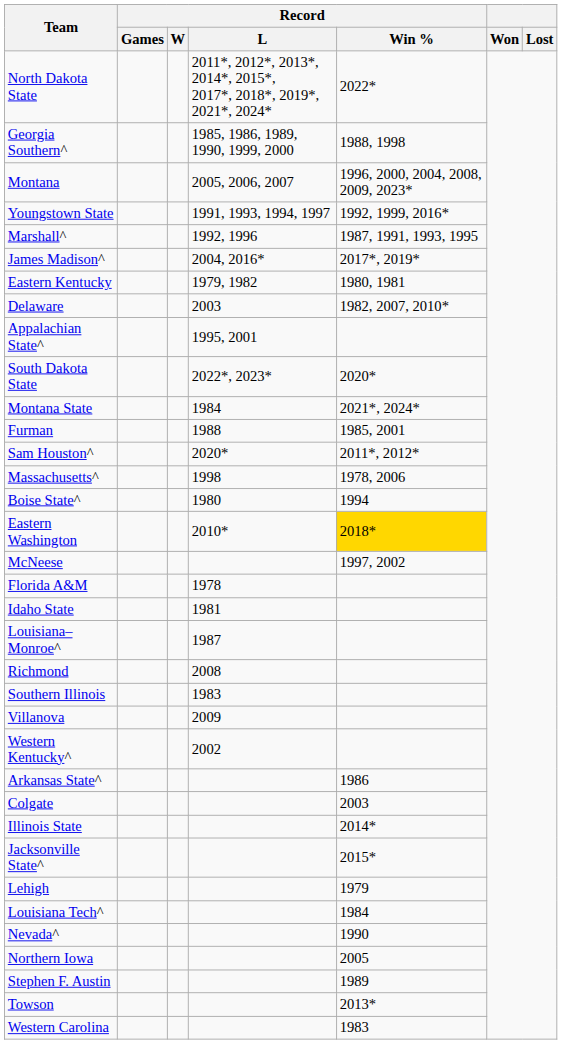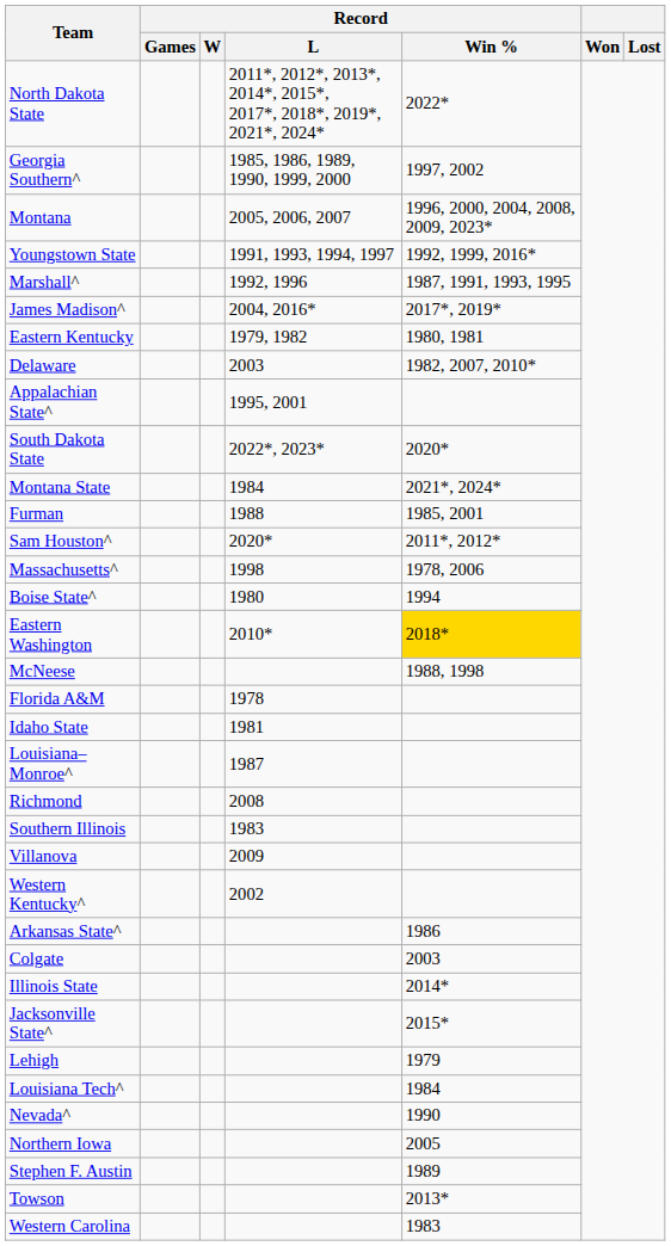Georgia Southern^ | Record / Win %: 1988, 1998 -> 1997, 2002
McNeese | Record / Win %: 1997, 2002 -> 1988, 1998
